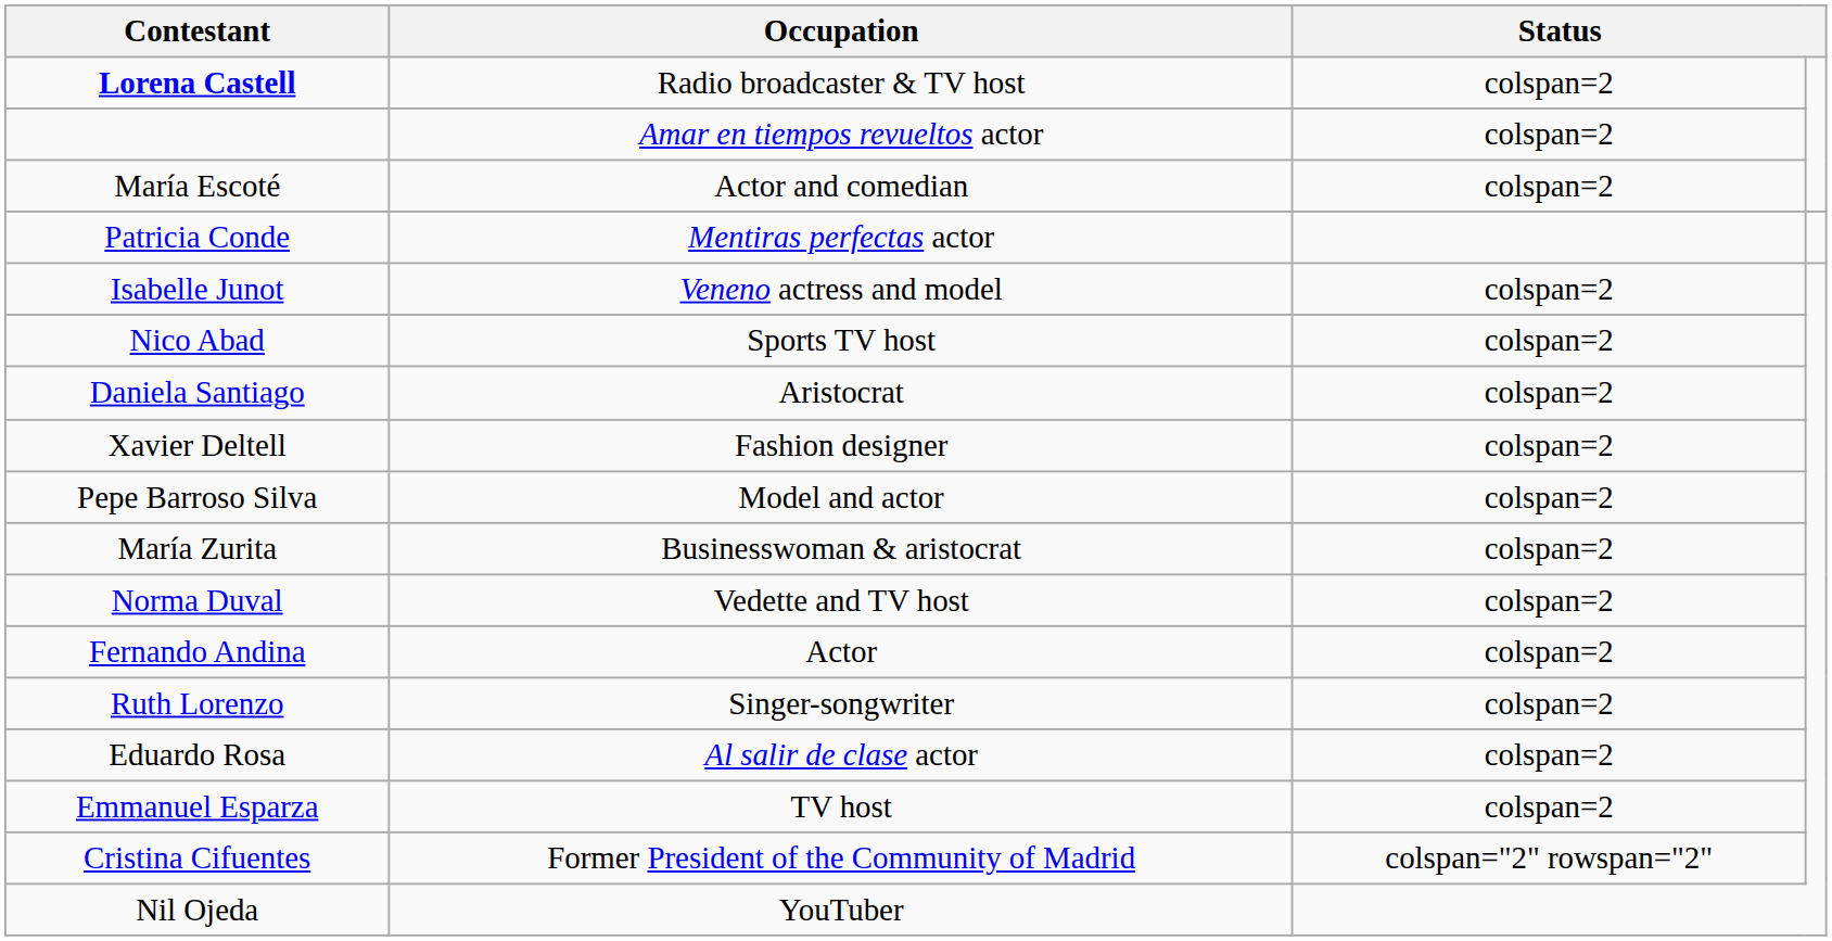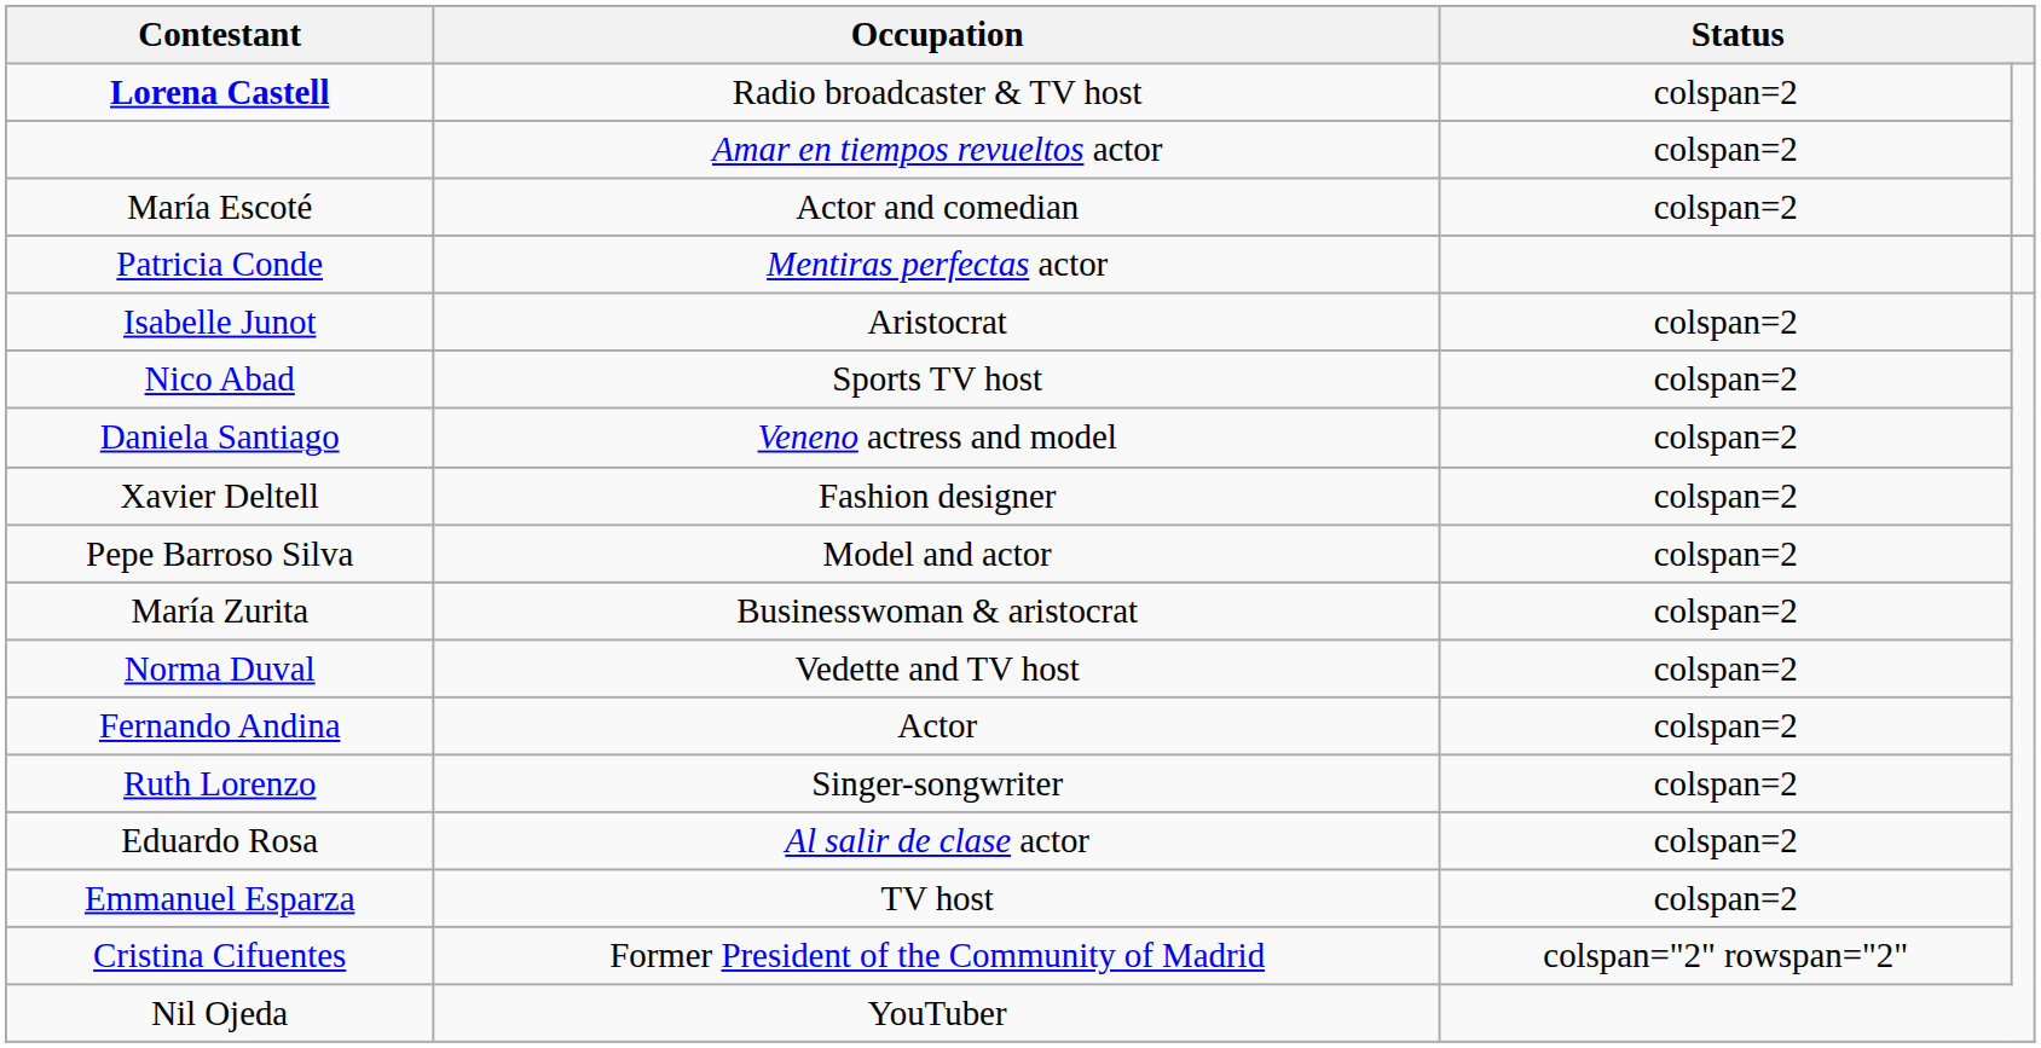Isabelle Junot | Occupation: Veneno actress and model -> Aristocrat
Daniela Santiago | Occupation: Aristocrat -> Veneno actress and model
